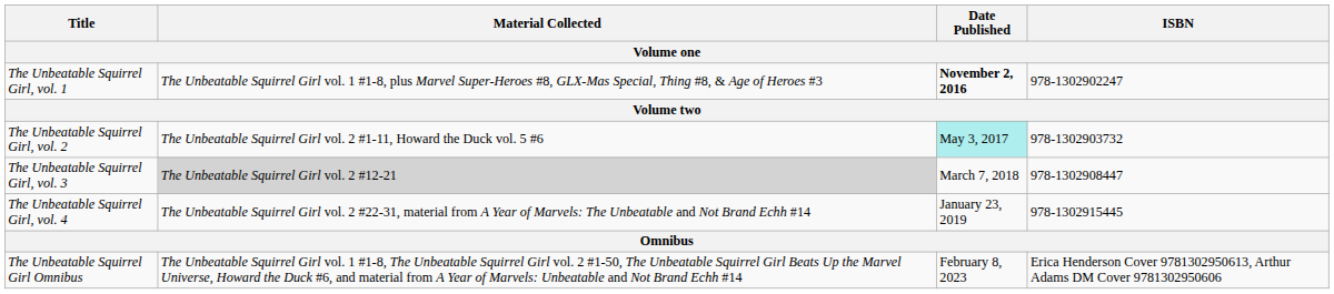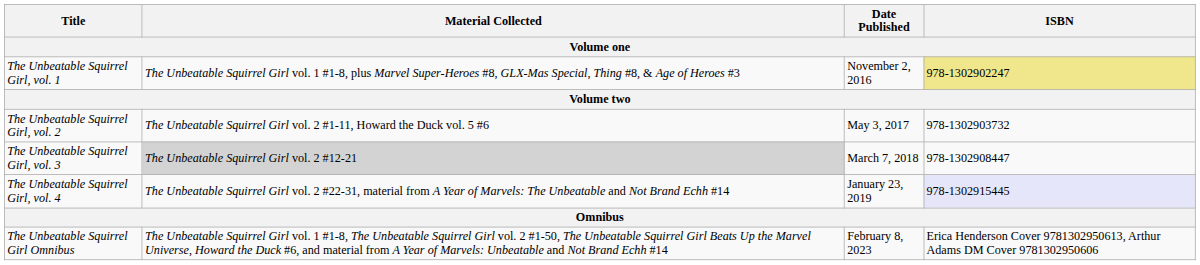The Unbeatable Squirrel Girl, vol. 1 | Date Published: bold -> normal
The Unbeatable Squirrel Girl, vol. 1 | ISBN: no background -> khaki background
The Unbeatable Squirrel Girl, vol. 2 | Date Published: paleturquoise background -> no background
The Unbeatable Squirrel Girl, vol. 4 | ISBN: no background -> lavender background
